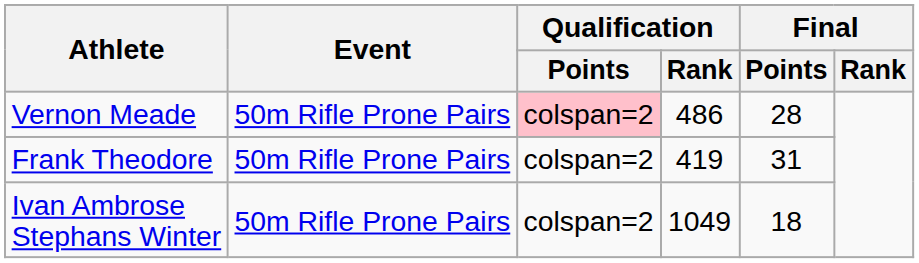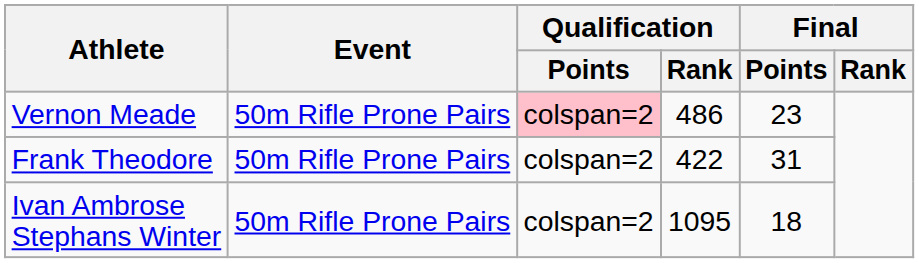Vernon Meade | Final / Points: 28 -> 23
Frank Theodore | Qualification / Rank: 419 -> 422
Ivan Ambrose Stephans Winter | Qualification / Rank: 1049 -> 1095
